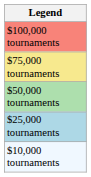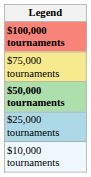row 2 | column 1: normal -> bold
row 4 | column 1: normal -> bold
